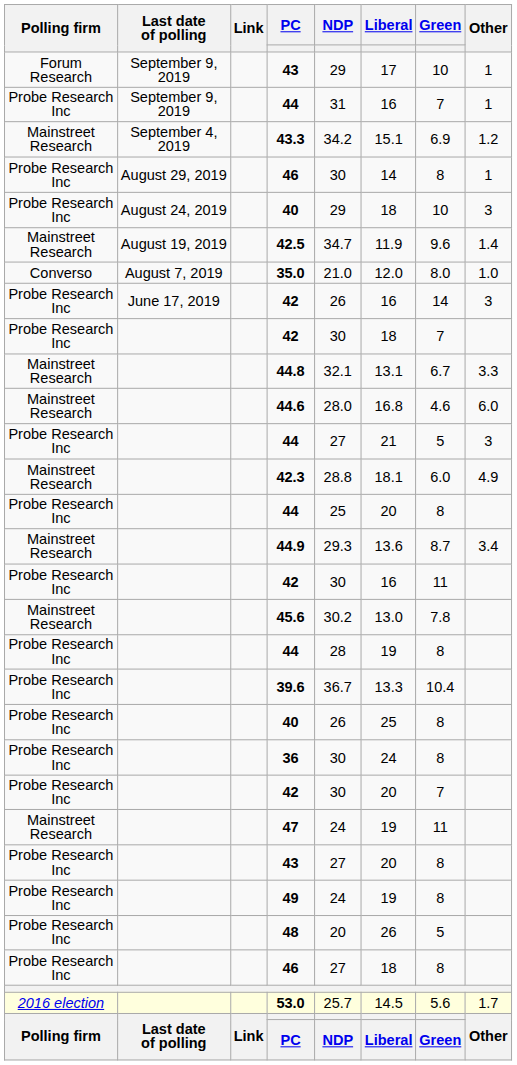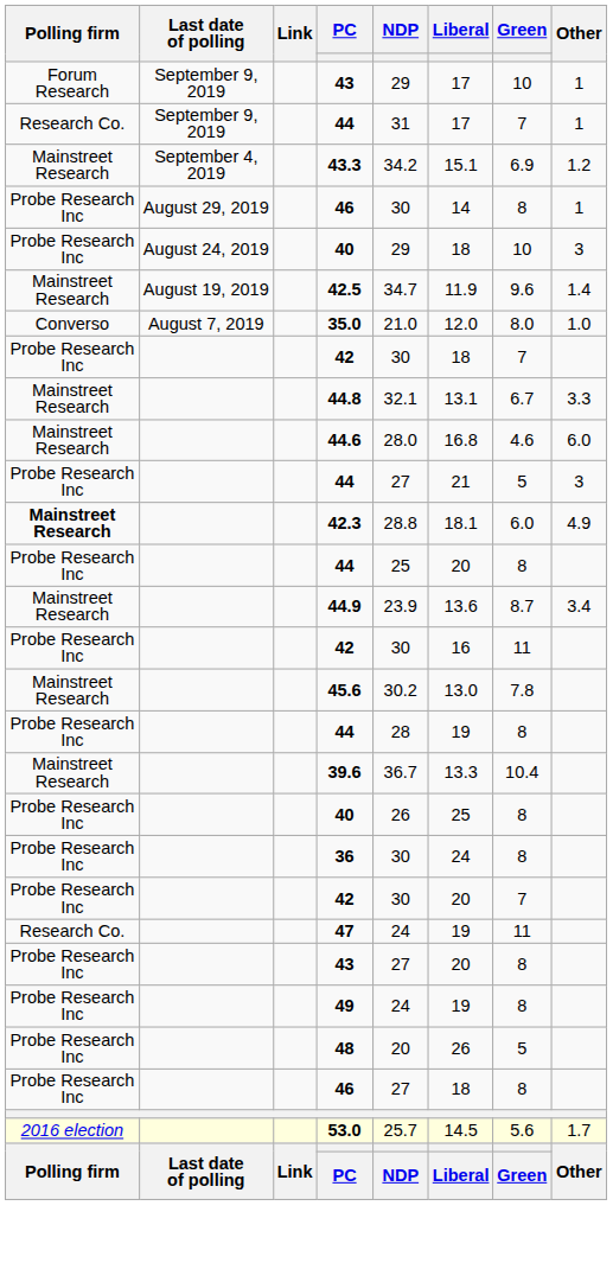September 9, 2019 / 44 | Polling firm: Probe Research Inc -> Research Co.
September 9, 2019 / 44 | Liberal: 16 -> 17
- row: Probe Research Inc | June 17, 2019 | 42 | 26 | 16 | 14 | 3
42.3 | Polling firm: normal -> bold
44.9 | NDP: 29.3 -> 23.9
39.6 | Polling firm: Probe Research Inc -> Mainstreet Research
47 | Polling firm: Mainstreet Research -> Research Co.
